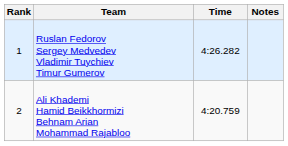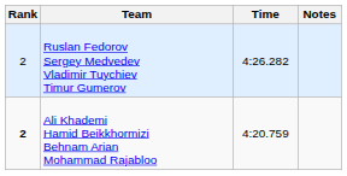row 2 | Rank: 1 -> 2
row 3 | Rank: normal -> bold
